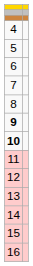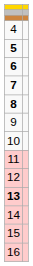row 5 | column 1: normal -> bold
row 6 | column 1: normal -> bold
row 7 | column 1: normal -> bold
row 8 | column 1: normal -> bold
row 9 | column 1: bold -> normal
row 10 | column 1: bold -> normal
row 13 | column 1: normal -> bold
